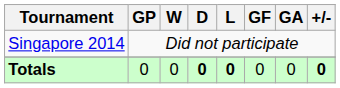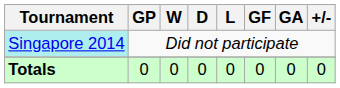Singapore 2014 | Tournament: no background -> paleturquoise background
Totals | D: bold -> normal
Totals | L: bold -> normal
Totals | +/-: bold -> normal
